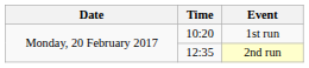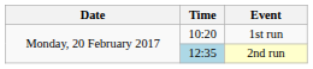2nd run | Time: no background -> lightblue background
